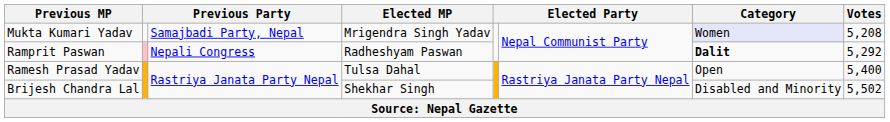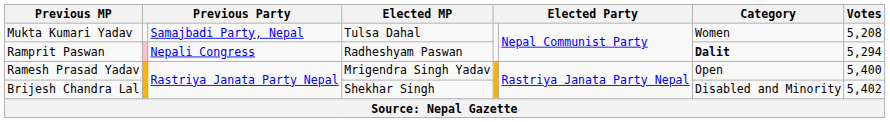Mukta Kumari Yadav | Elected MP: Mrigendra Singh Yadav -> Tulsa Dahal
Mukta Kumari Yadav | Category: lavender background -> no background
Ramprit Paswan | Votes: 5,292 -> 5,294
Ramesh Prasad Yadav | Elected MP: Tulsa Dahal -> Mrigendra Singh Yadav
Brijesh Chandra Lal | Votes: 5,502 -> 5,402
